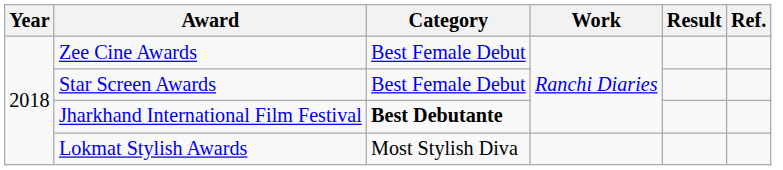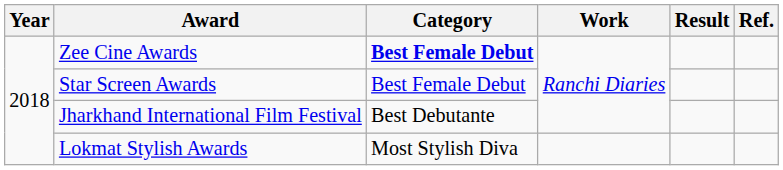Zee Cine Awards | Category: normal -> bold
Jharkhand International Film Festival | Category: bold -> normal
